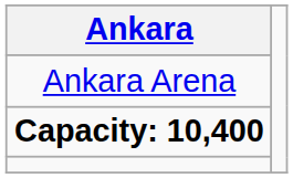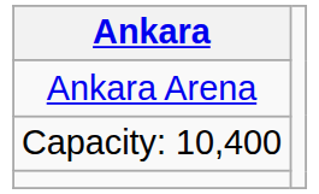Capacity: 10,400 | Ankara: bold -> normal
